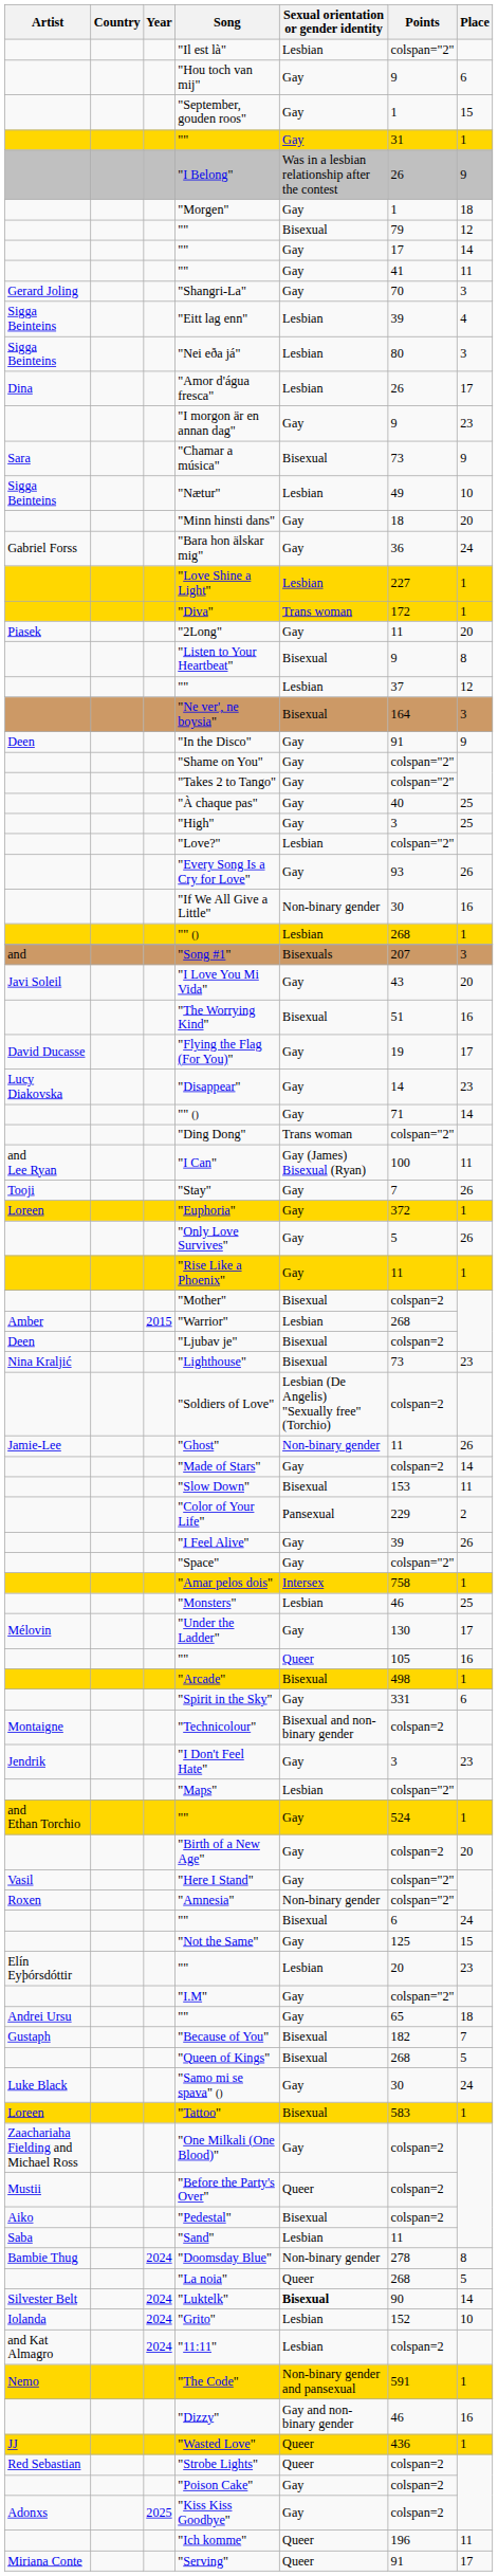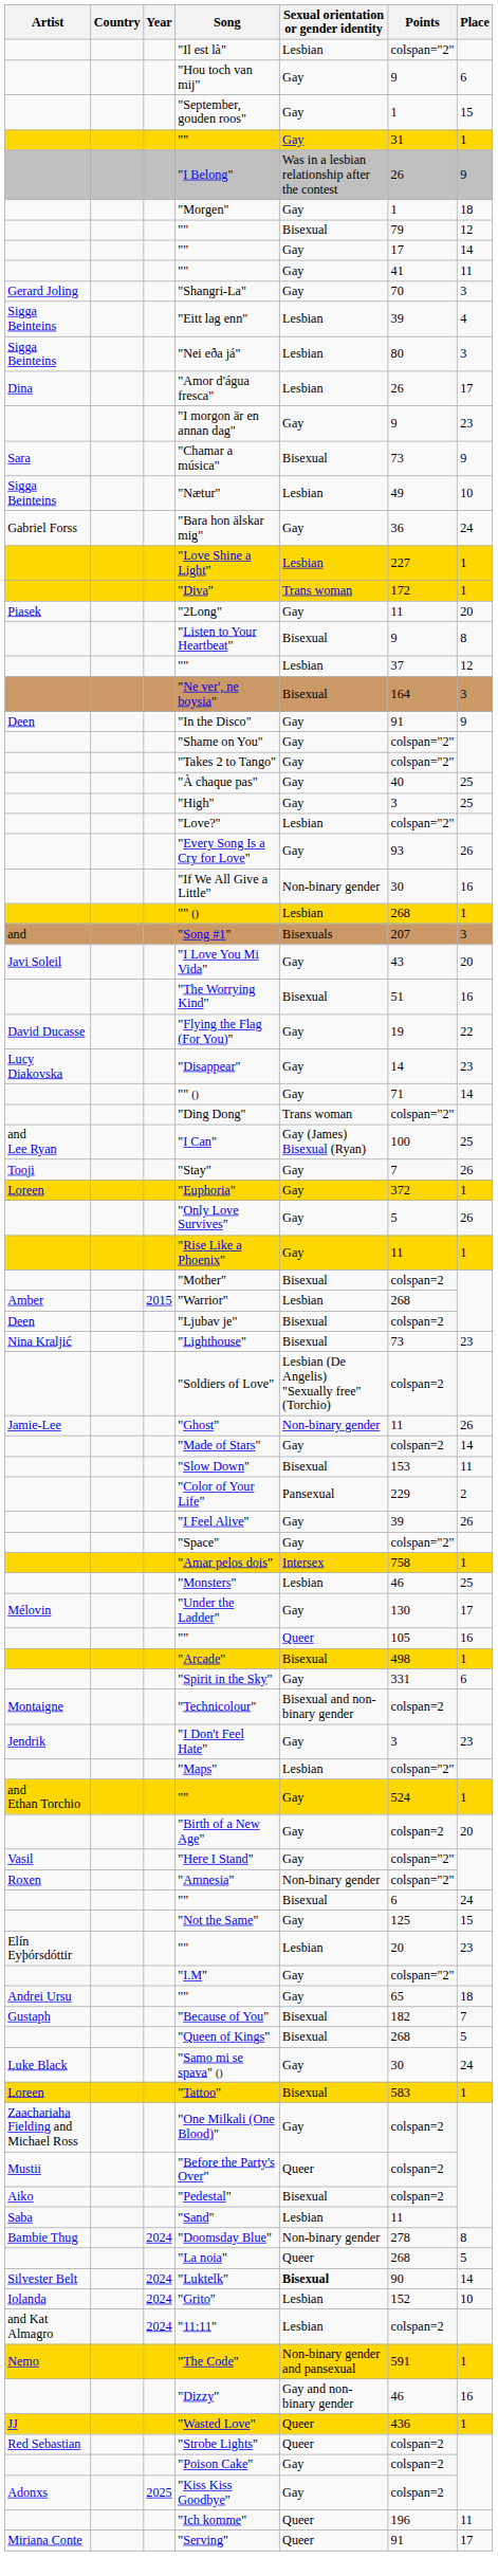- row: "Minn hinsti dans" | Gay | 18 | 20
"Flying the Flag (For You)" | Place: 17 -> 22
"I Can" | Place: 11 -> 25
